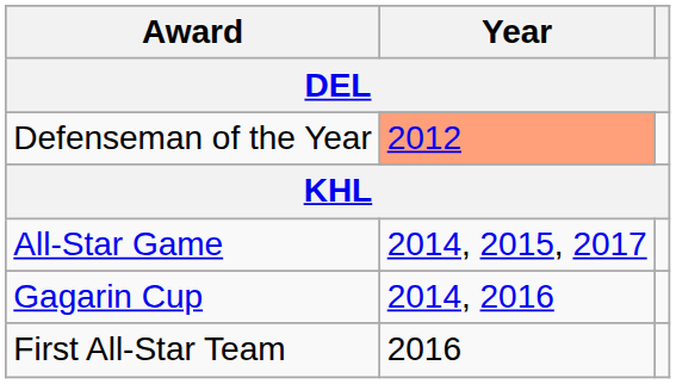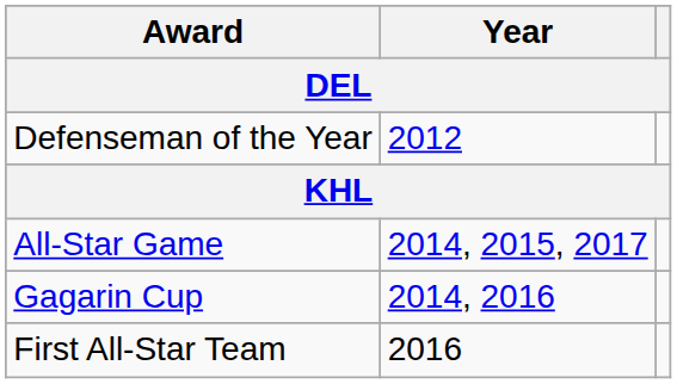Defenseman of the Year | Year: lightsalmon background -> no background
